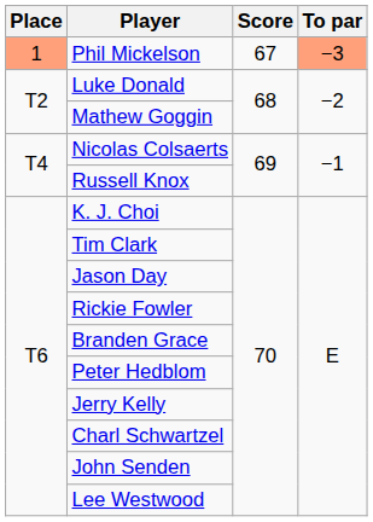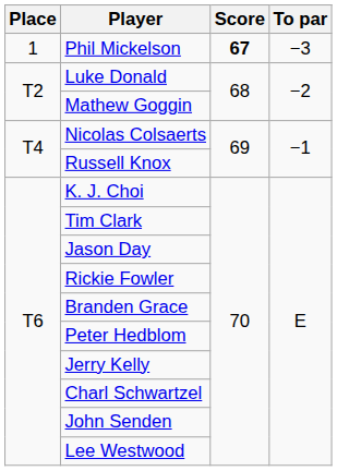Phil Mickelson | Place: lightsalmon background -> no background
Phil Mickelson | Score: normal -> bold
Phil Mickelson | To par: lightsalmon background -> no background
